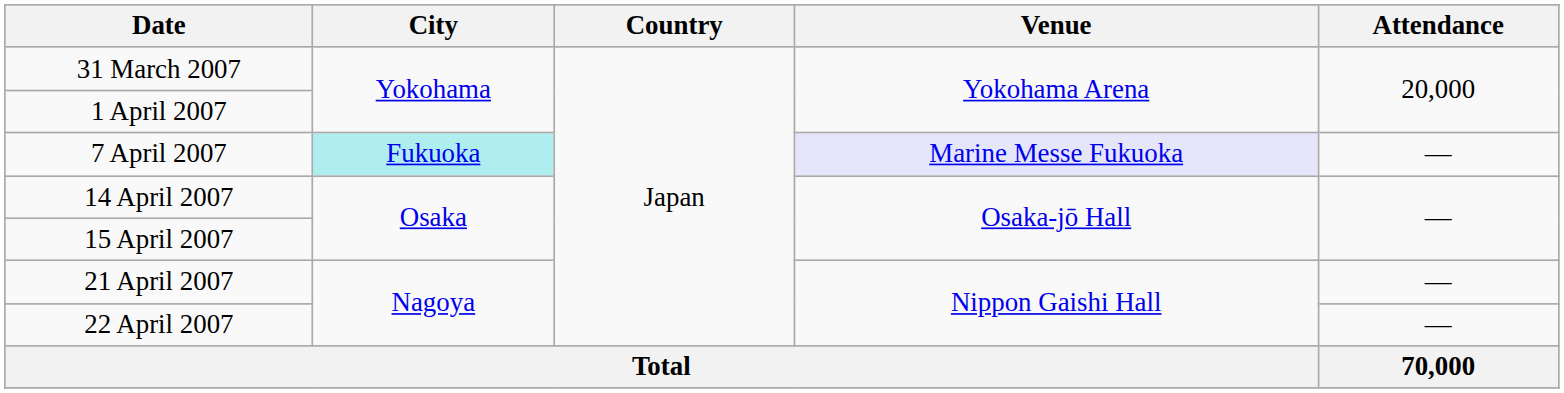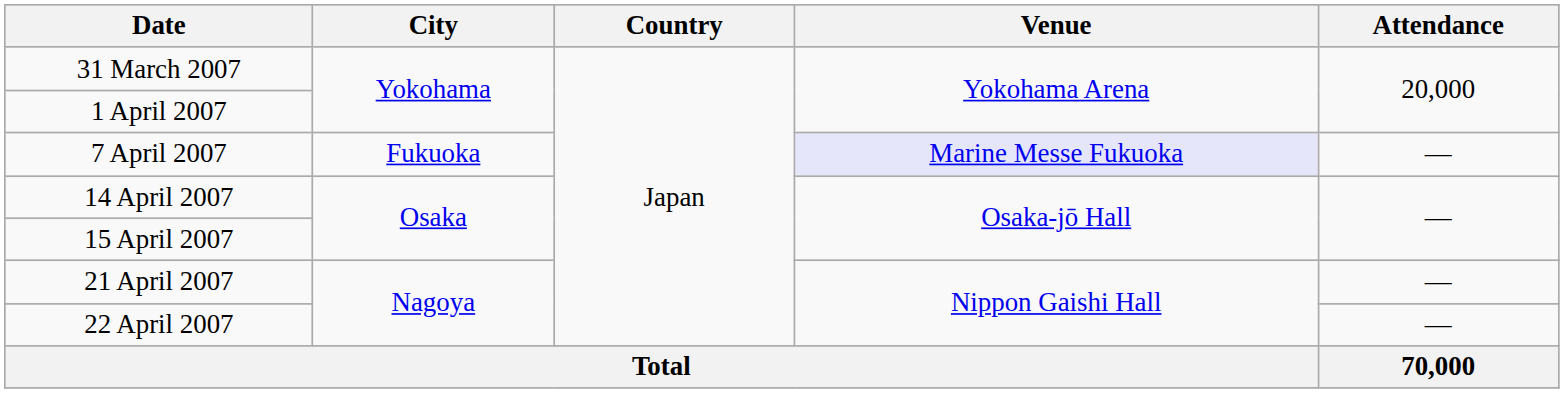7 April 2007 | City: paleturquoise background -> no background
